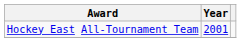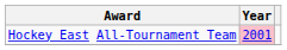row 2 | Year: no background -> pink background
